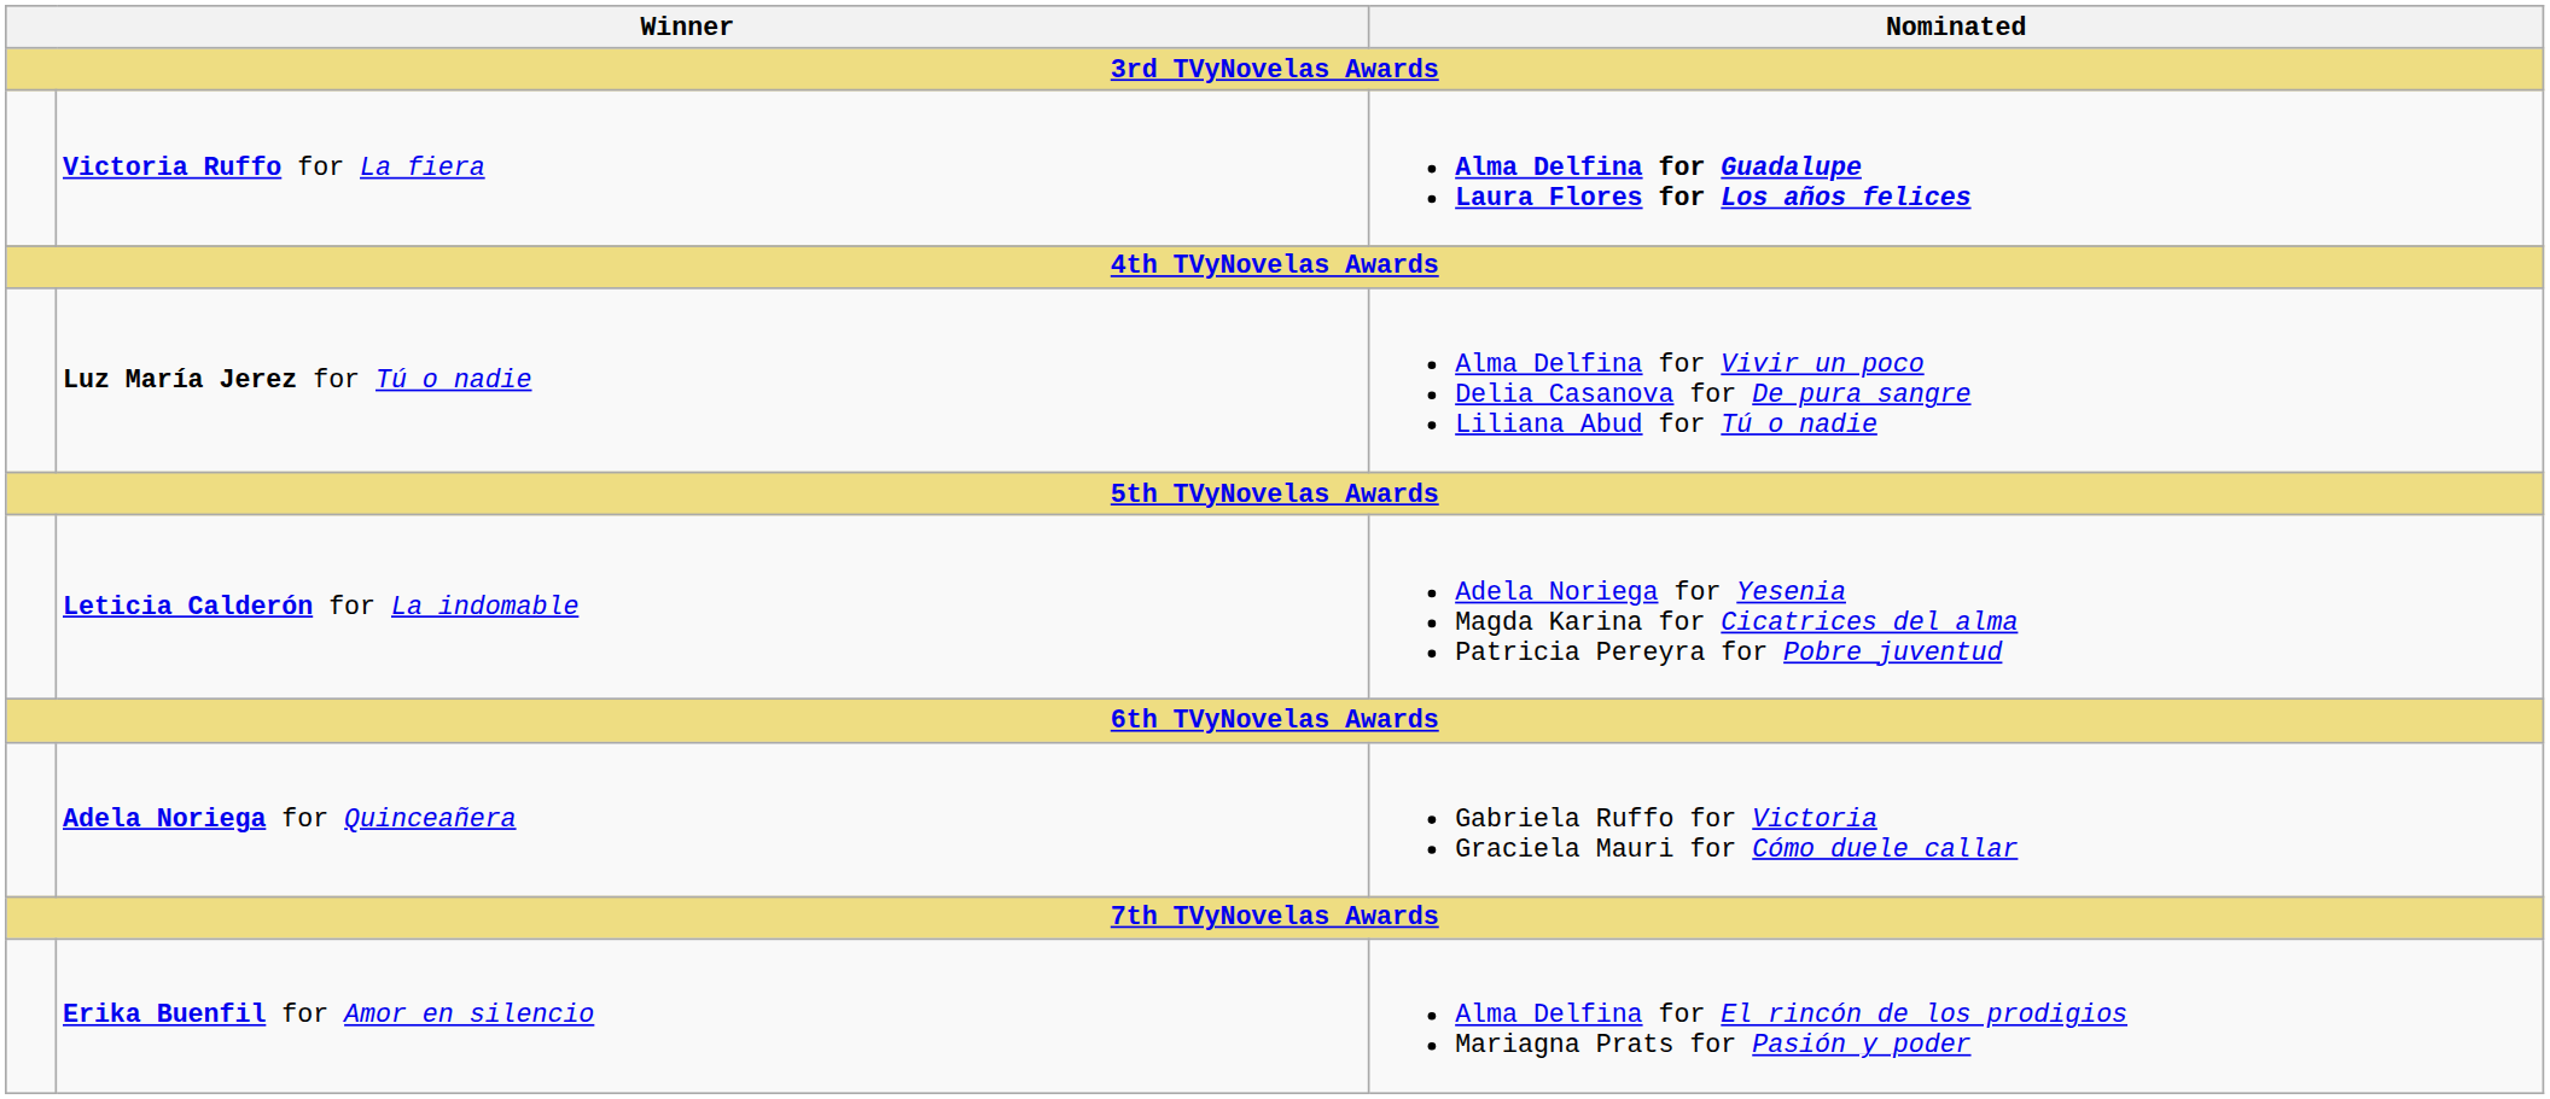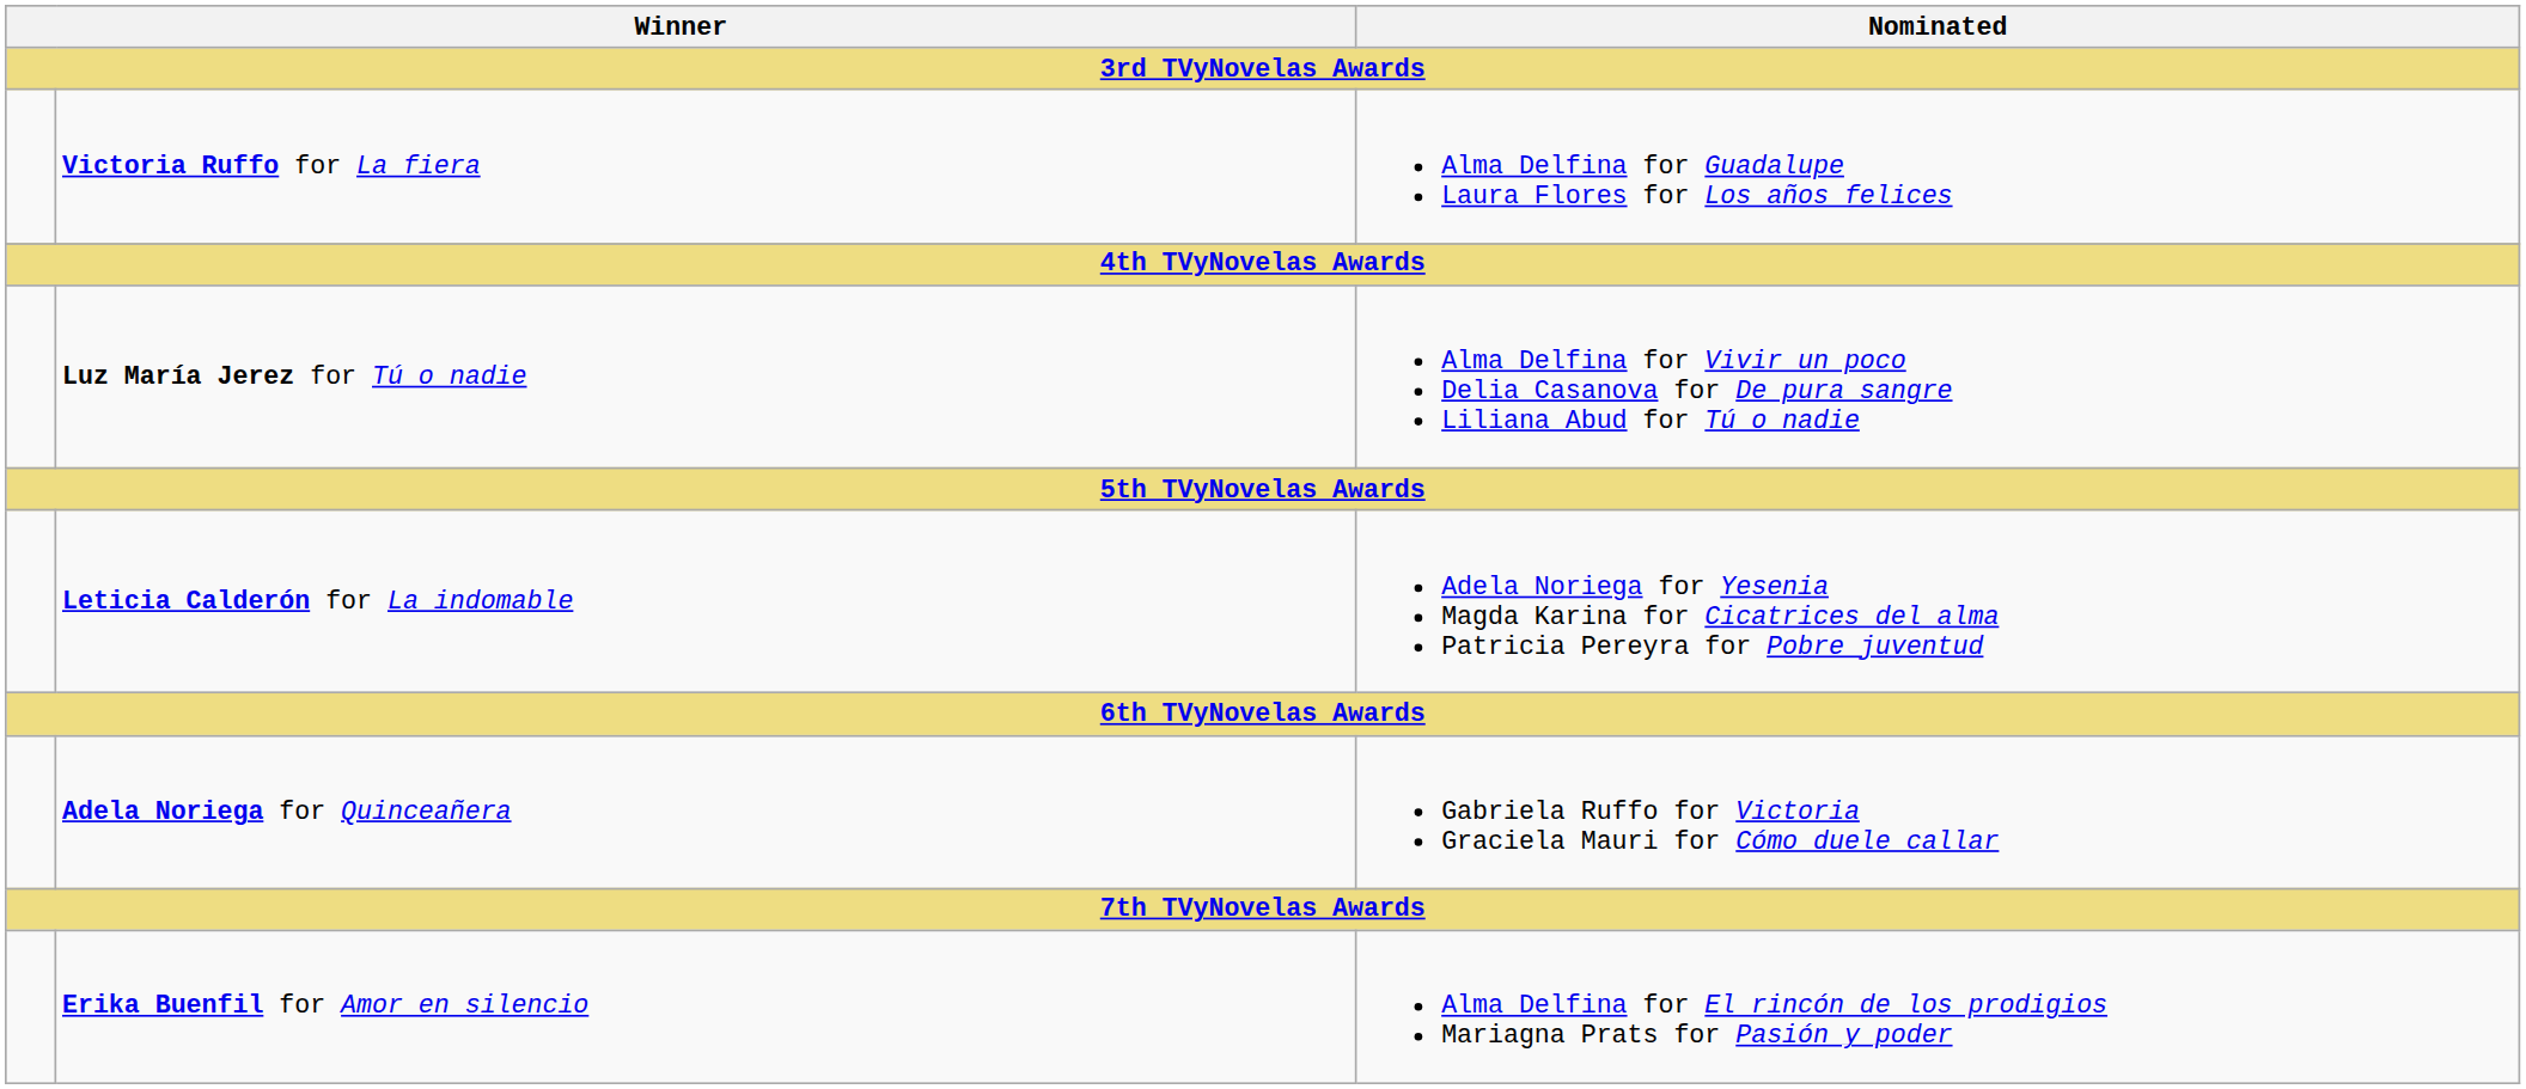Victoria Ruffo for La fiera | Nominated: bold -> normal
